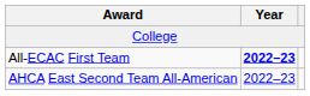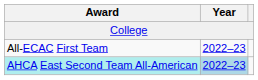All-ECAC First Team | Year: bold -> normal
AHCA East Second Team All-American | Award: no background -> paleturquoise background
AHCA East Second Team All-American | Year: no background -> lightblue background
